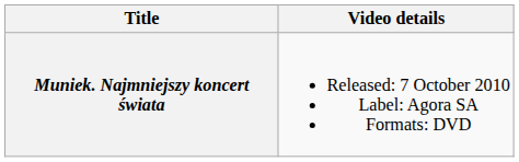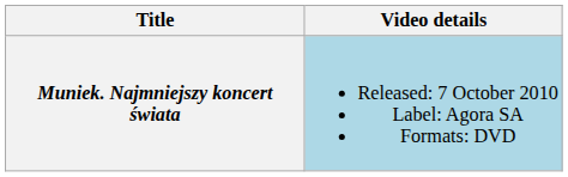Muniek. Najmniejszy koncert świata | Video details: no background -> lightblue background
